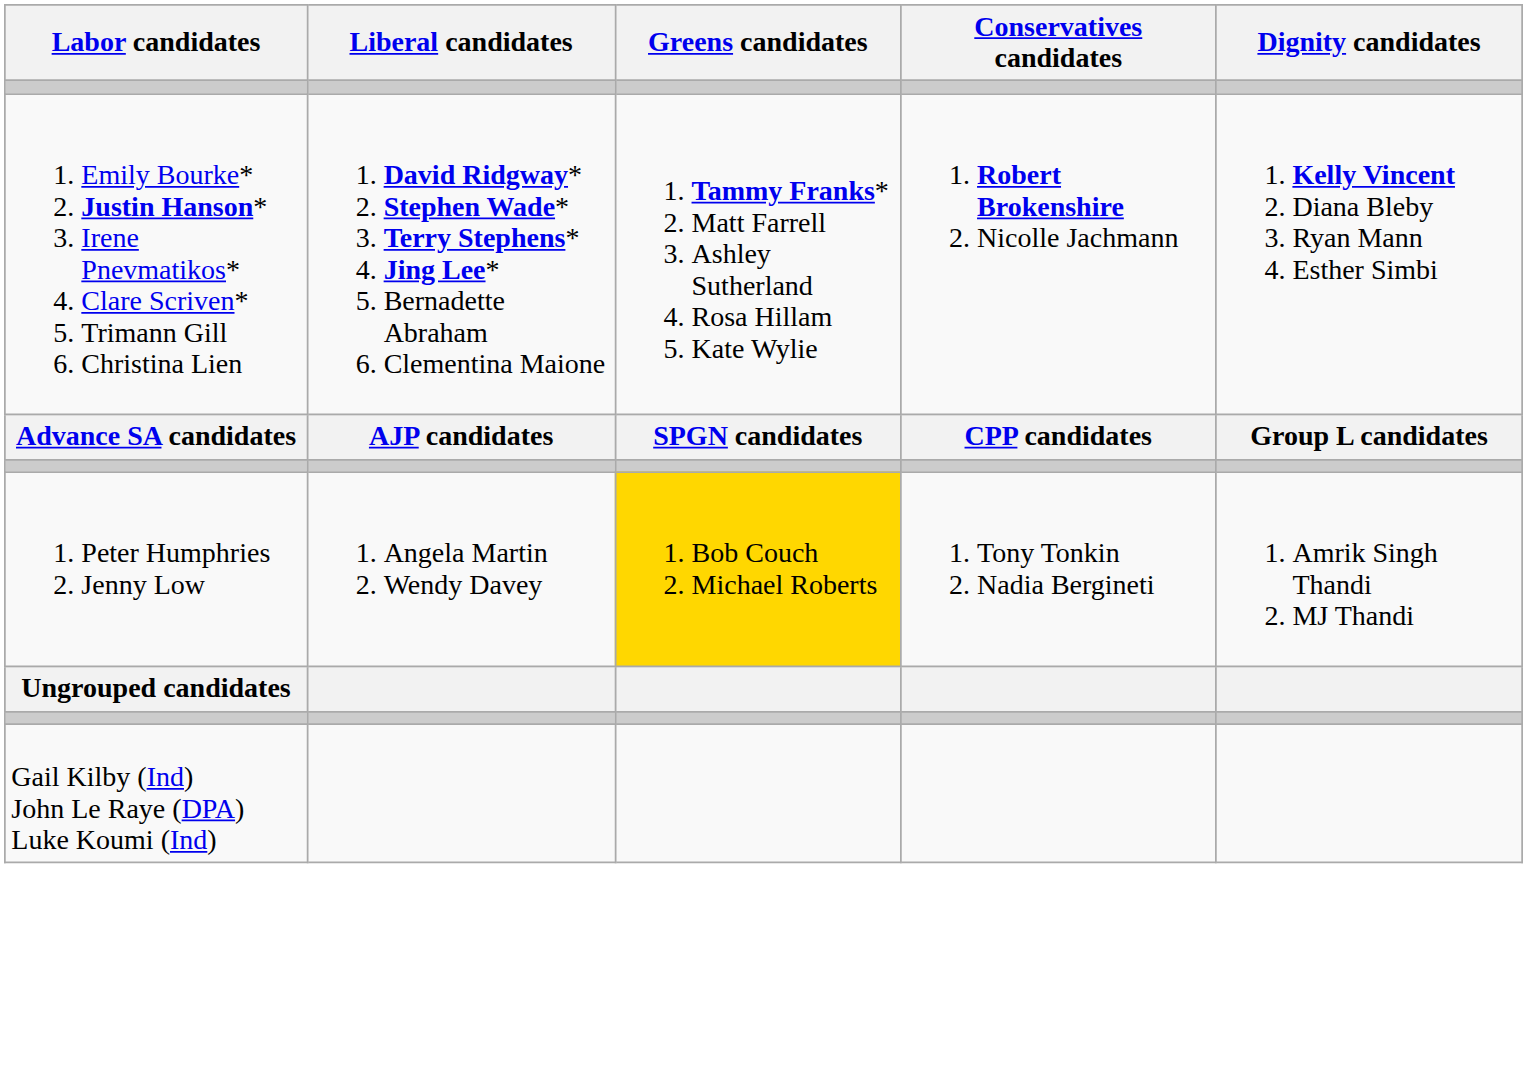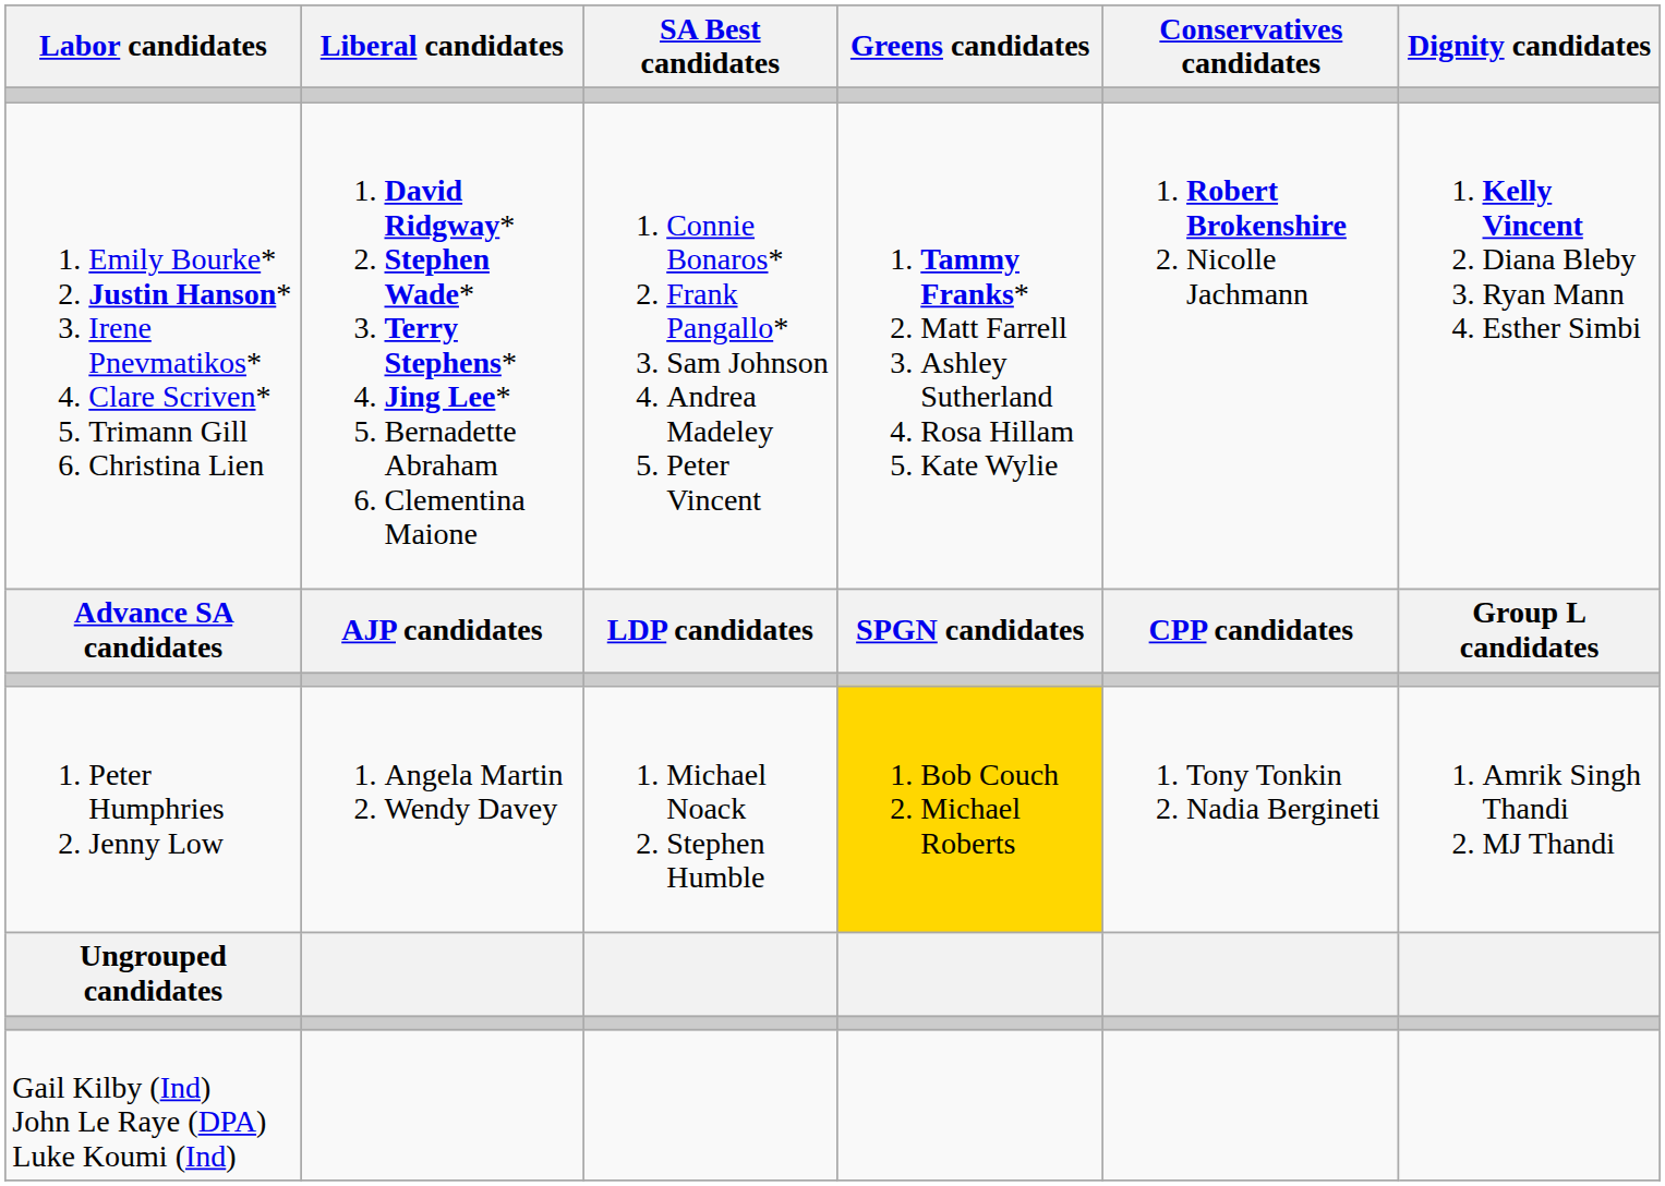+ column: SA Best candidates | Connie Bonaros* Frank Pangallo* Sam Johnson Andrea Madeley Peter Vincent | LDP candidates | Michael Noack Stephen Humble
